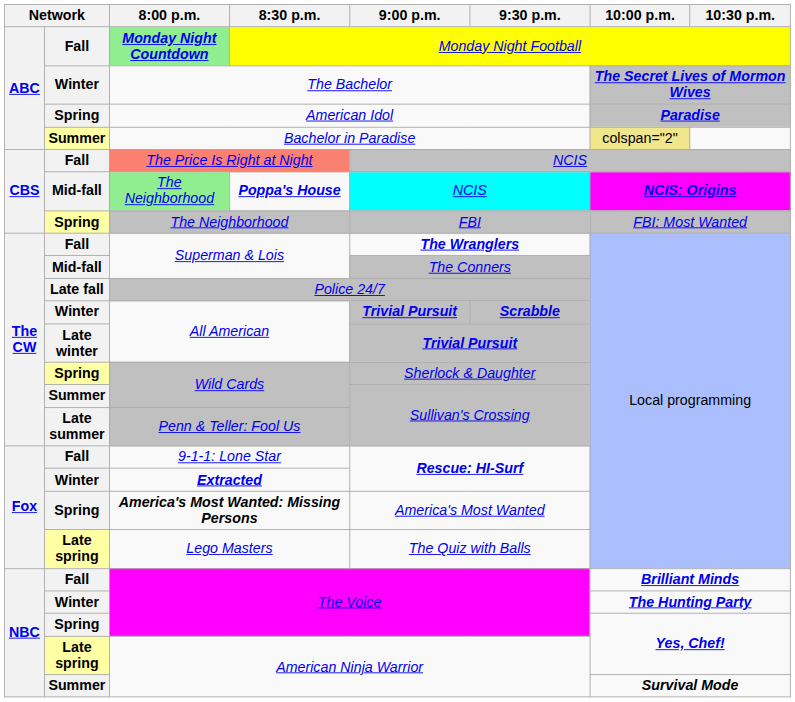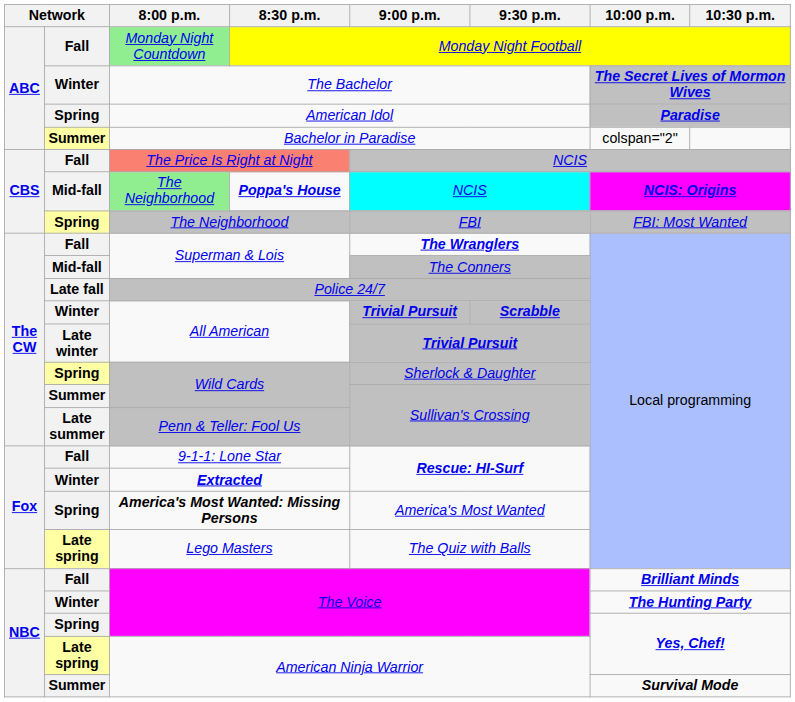Monday Night Football | 8:00 p.m.: bold -> normal
Bachelor in Paradise | 10:00 p.m.: khaki background -> no background
